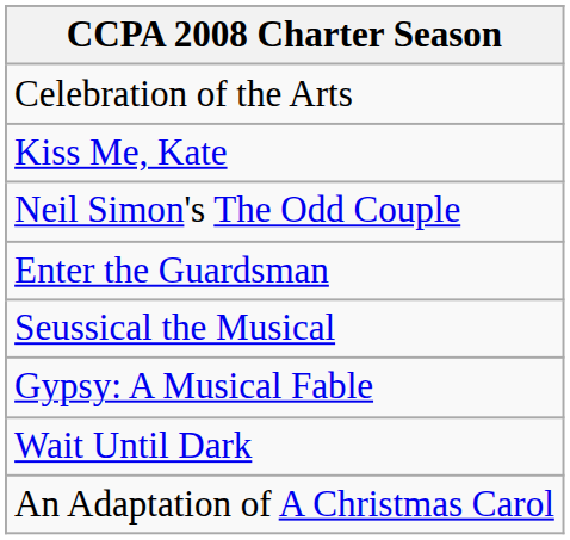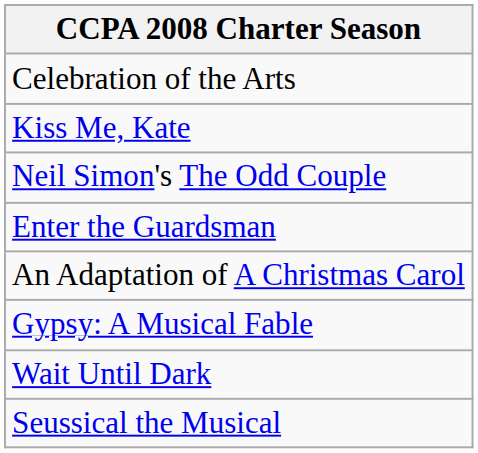row 6 | column 1: Seussical the Musical -> An Adaptation of A Christmas Carol
row 9 | column 1: An Adaptation of A Christmas Carol -> Seussical the Musical
